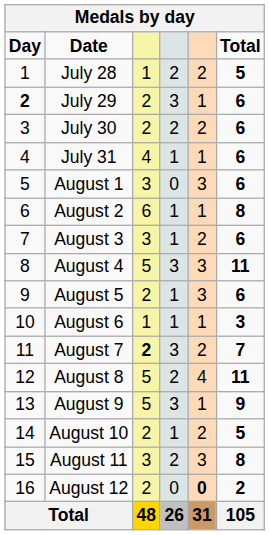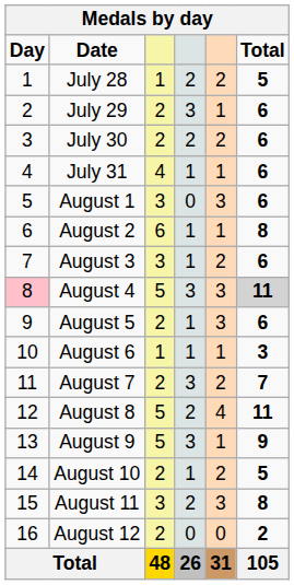July 29 | Day: bold -> normal
August 4 | Day: no background -> pink background
August 4 | Total: no background -> lightgrey background
August 7 | column 3: bold -> normal
August 12 | column 5: bold -> normal
